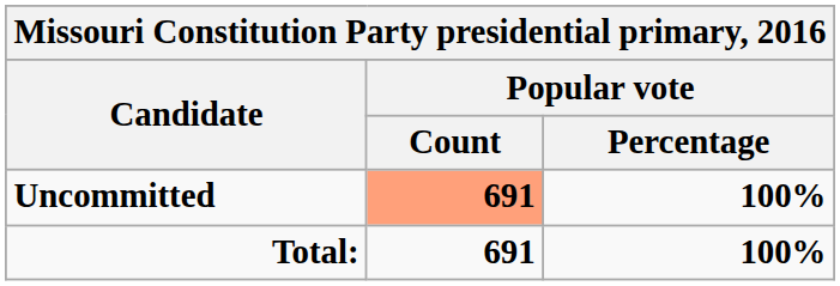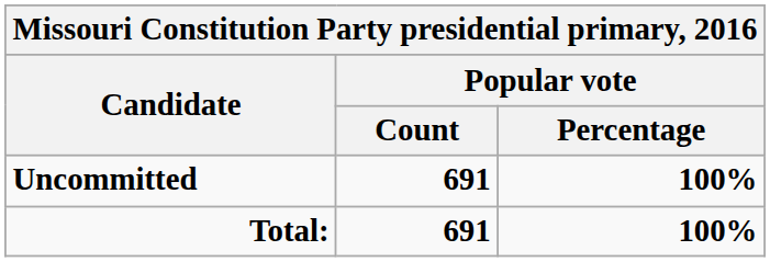Uncommitted | Popular vote / Count: lightsalmon background -> no background
